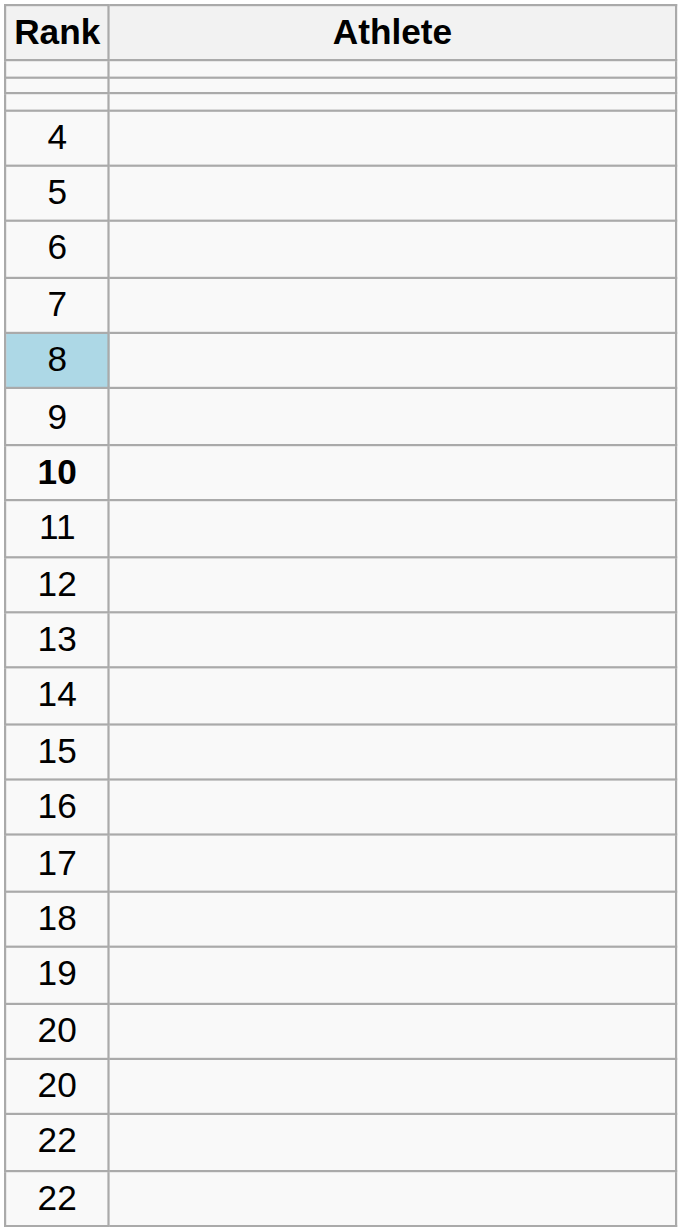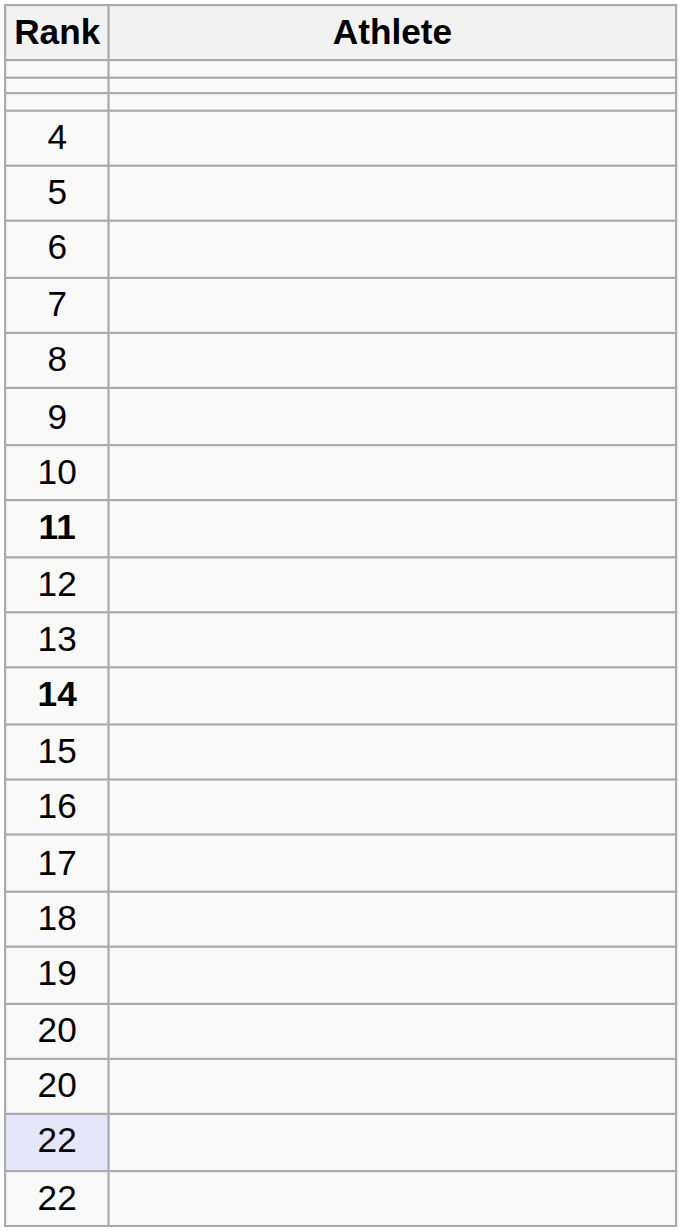row 9 | Rank: lightblue background -> no background
row 11 | Rank: bold -> normal
row 12 | Rank: normal -> bold
row 15 | Rank: normal -> bold
row 23 | Rank: no background -> lavender background
